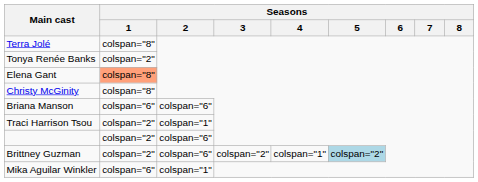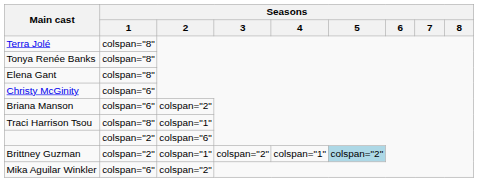Tonya Renée Banks | Seasons / 1: colspan="2" -> colspan="8"
Elena Gant | Seasons / 1: lightsalmon background -> no background
Christy McGinity | Seasons / 1: colspan="8" -> colspan="6"
Briana Manson | Seasons / 2: colspan="6" -> colspan="2"
Traci Harrison Tsou | Seasons / 1: colspan="2" -> colspan="8"
Brittney Guzman | Seasons / 2: colspan="6" -> colspan="1"
Mika Aguilar Winkler | Seasons / 2: colspan="1" -> colspan="2"
